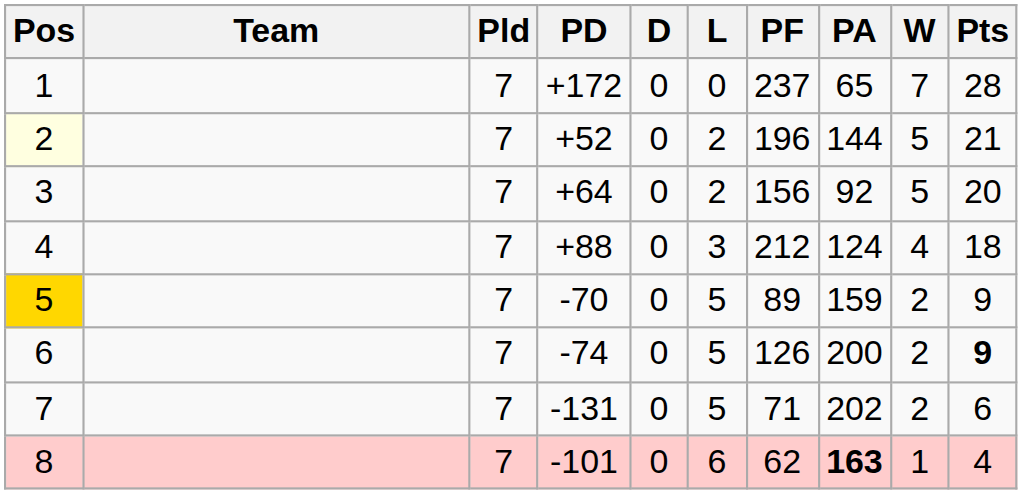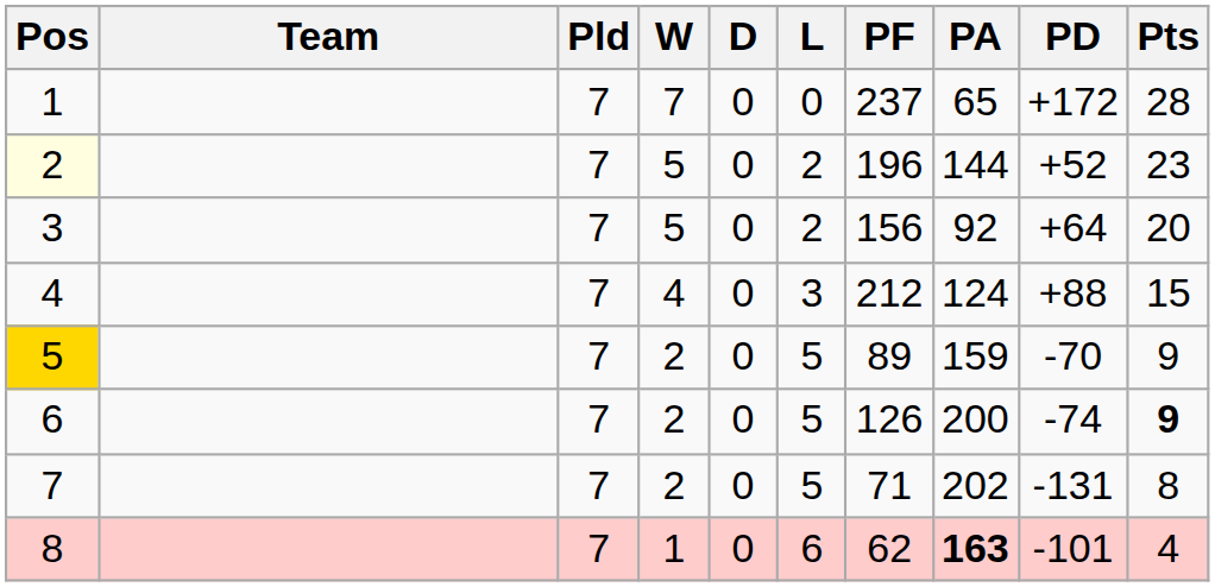columns swapped: W <-> PD
row 3 | Pts: 21 -> 23
row 5 | Pts: 18 -> 15
row 8 | Pts: 6 -> 8
